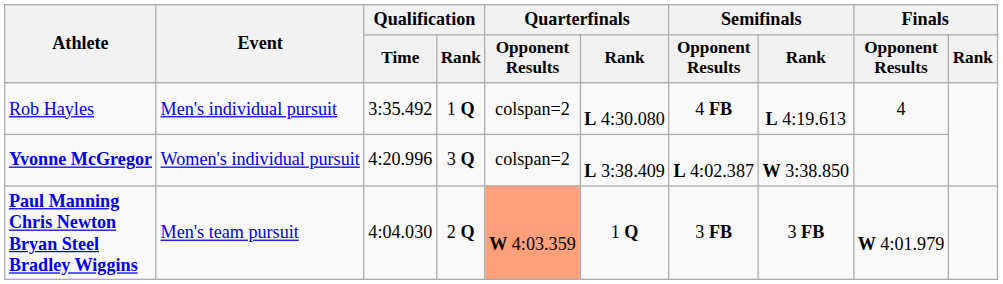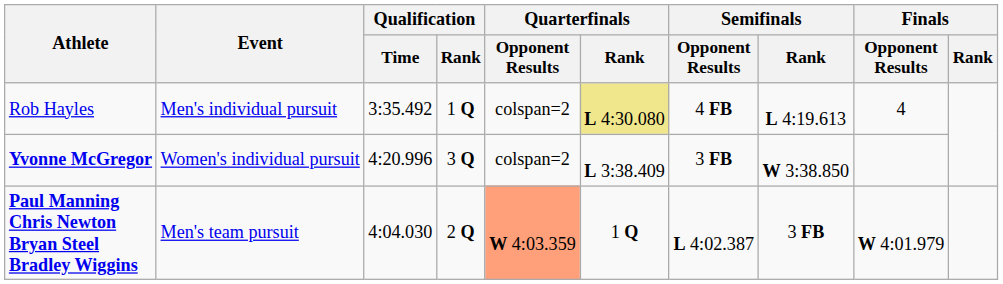Rob Hayles | Quarterfinals / Rank: no background -> khaki background
Yvonne McGregor | Semifinals / Opponent Results: L 4:02.387 -> 3 FB
Paul Manning Chris Newton Bryan Steel Bradley Wiggins | Semifinals / Opponent Results: 3 FB -> L 4:02.387
